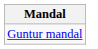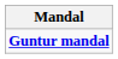row 2 | column 1: normal -> bold
